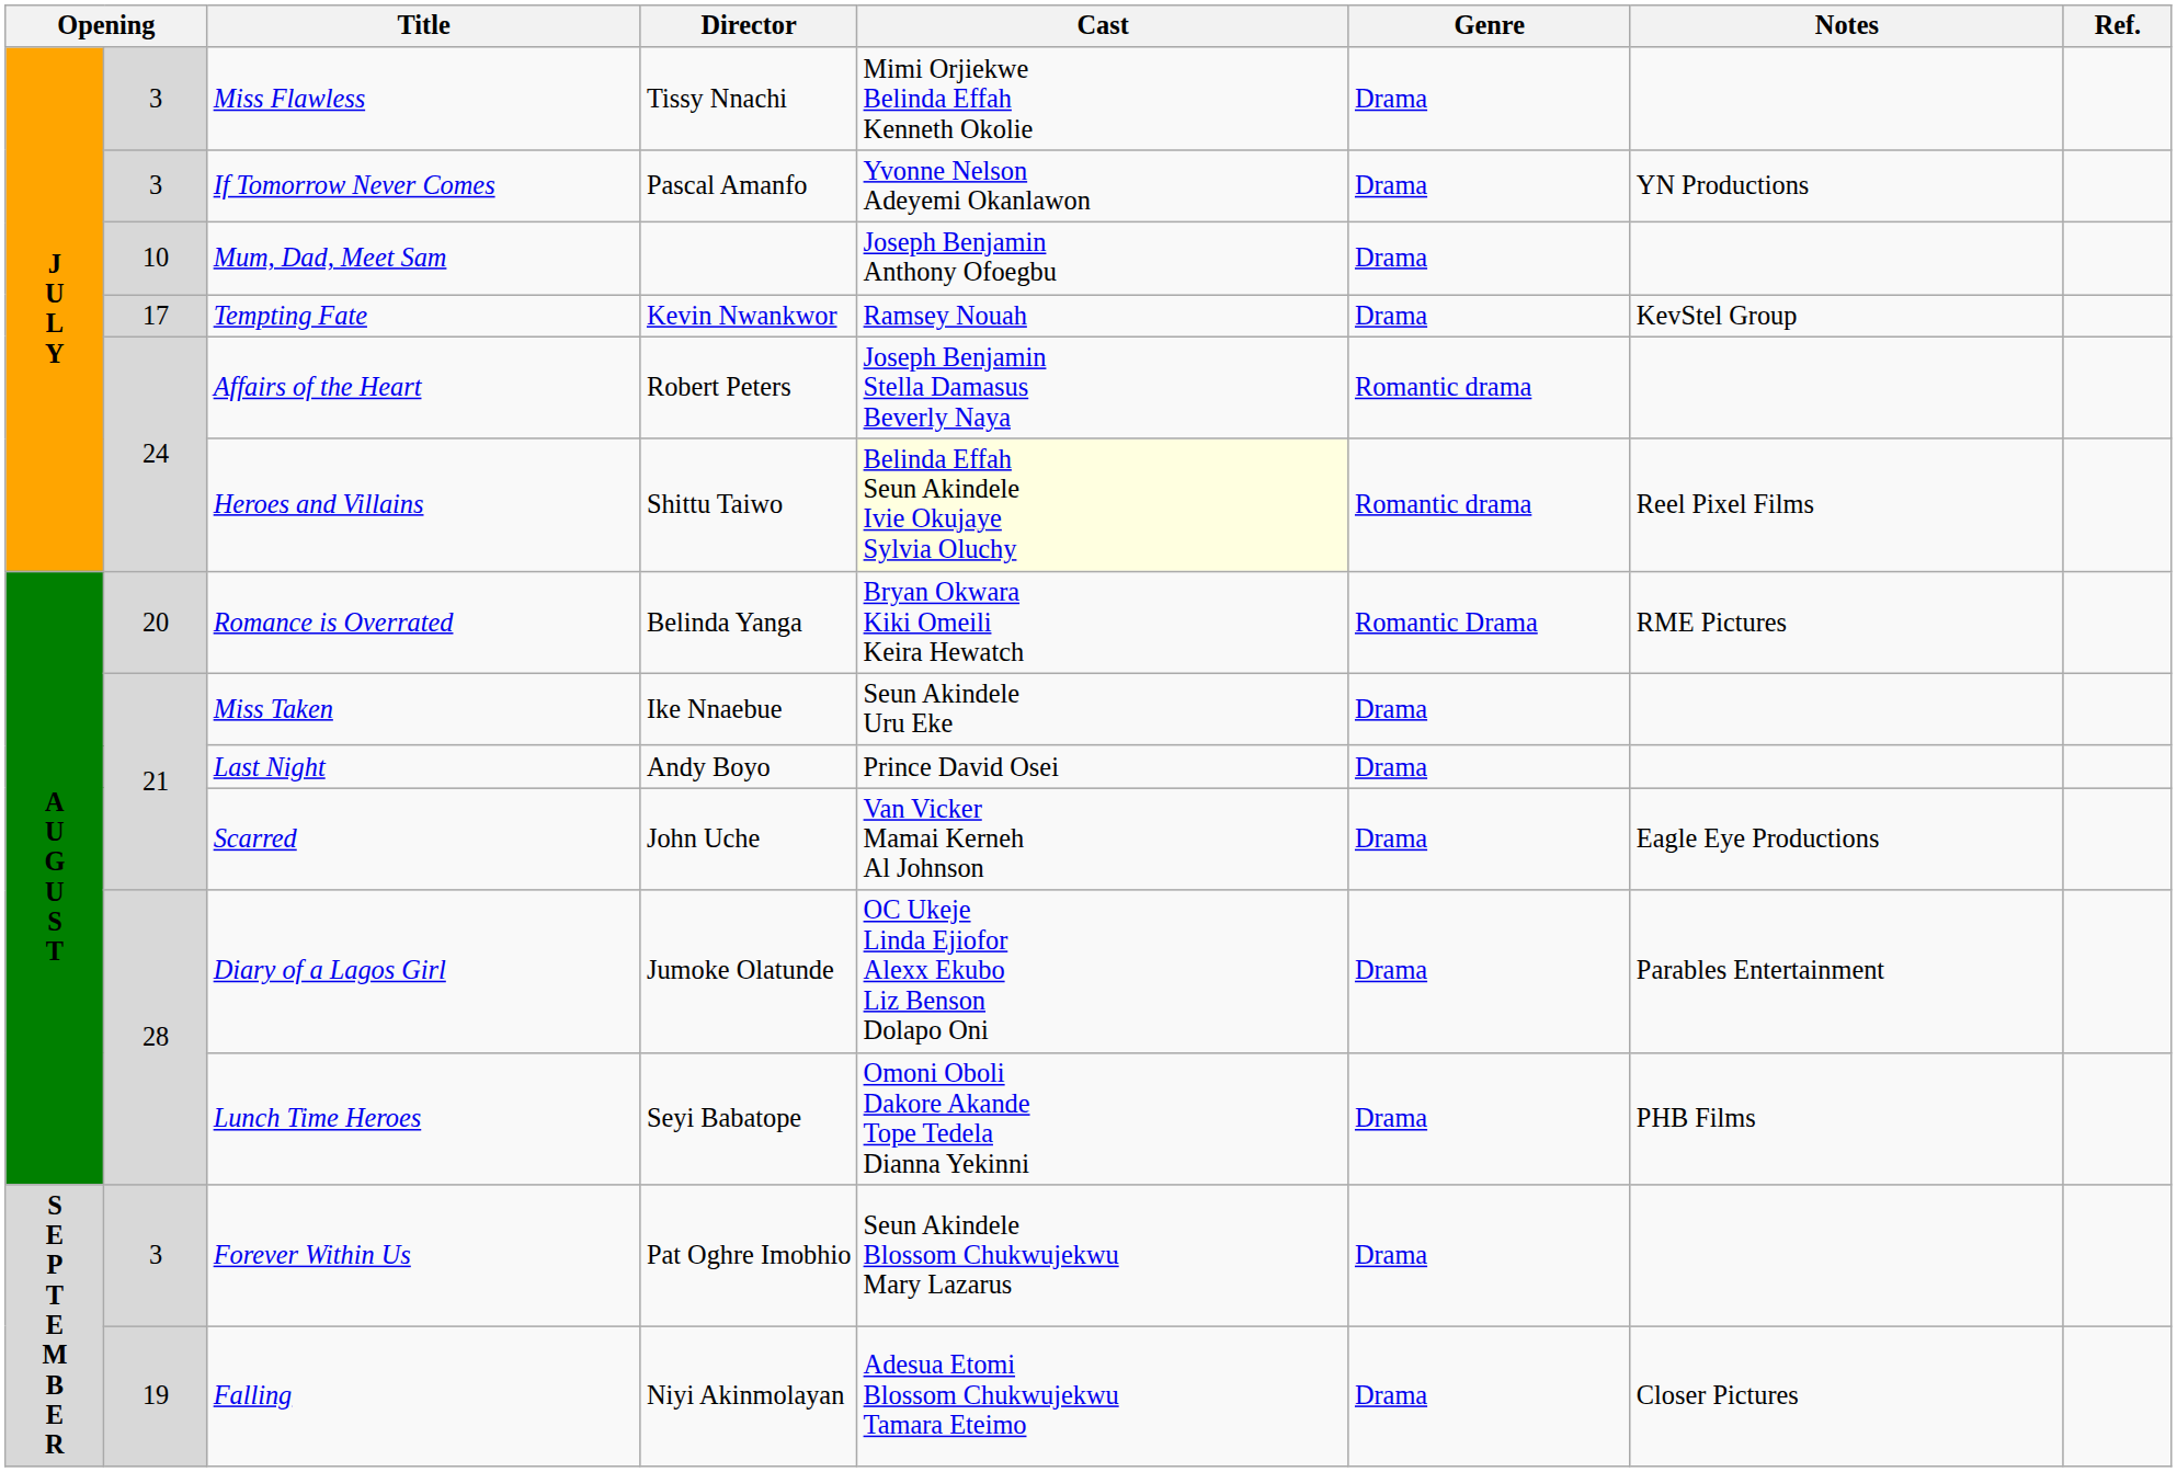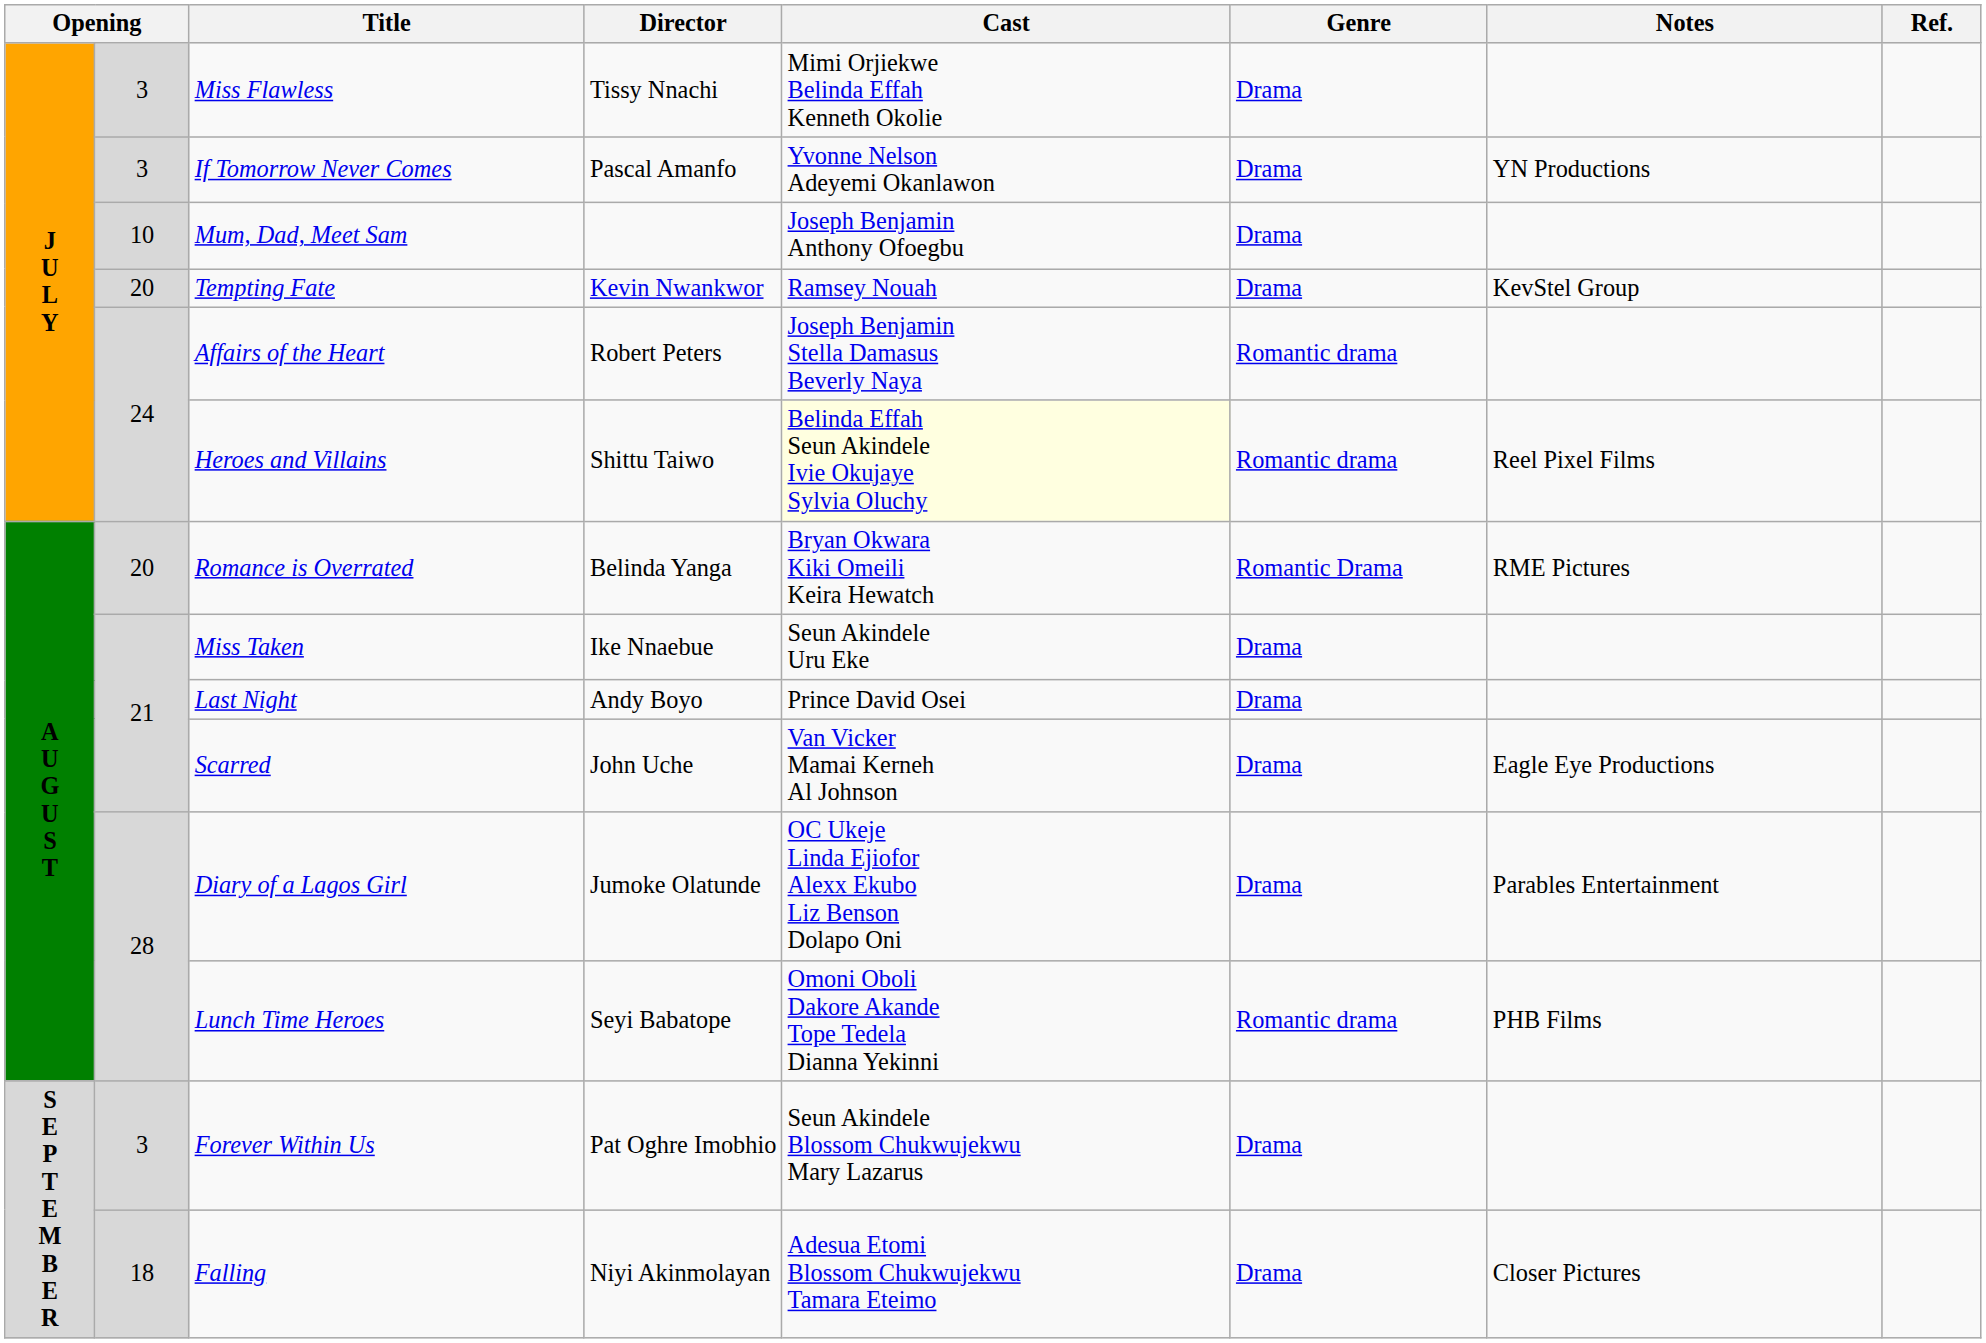Tempting Fate | column 2: 17 -> 20
Lunch Time Heroes | Genre: Drama -> Romantic drama
Falling | column 2: 19 -> 18
